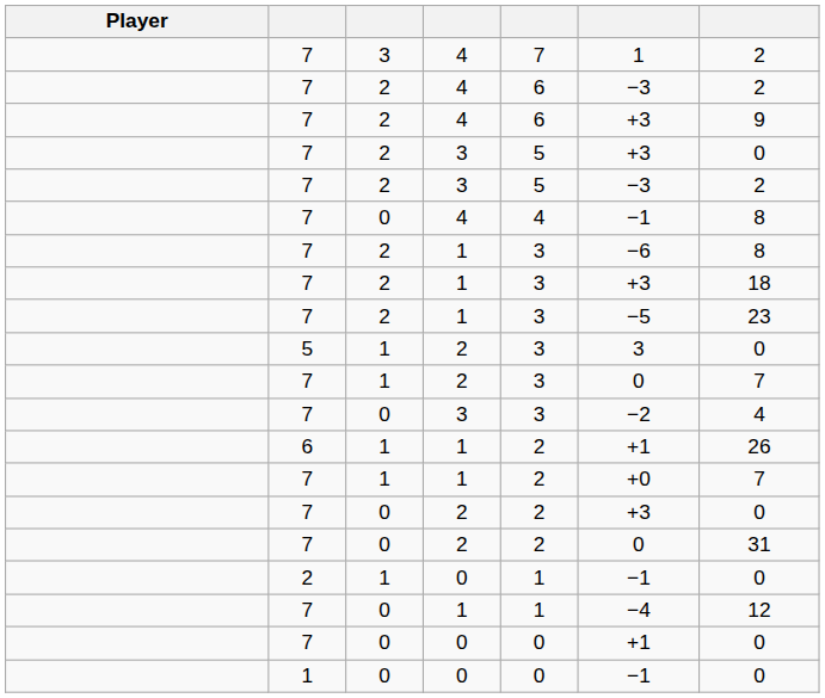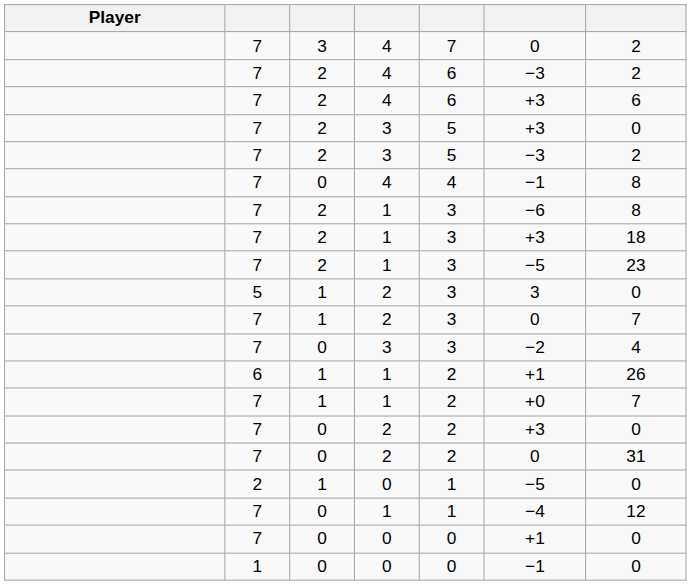row 2 | column 6: 1 -> 0
row 4 | column 7: 9 -> 6
row 18 | column 6: −1 -> −5
